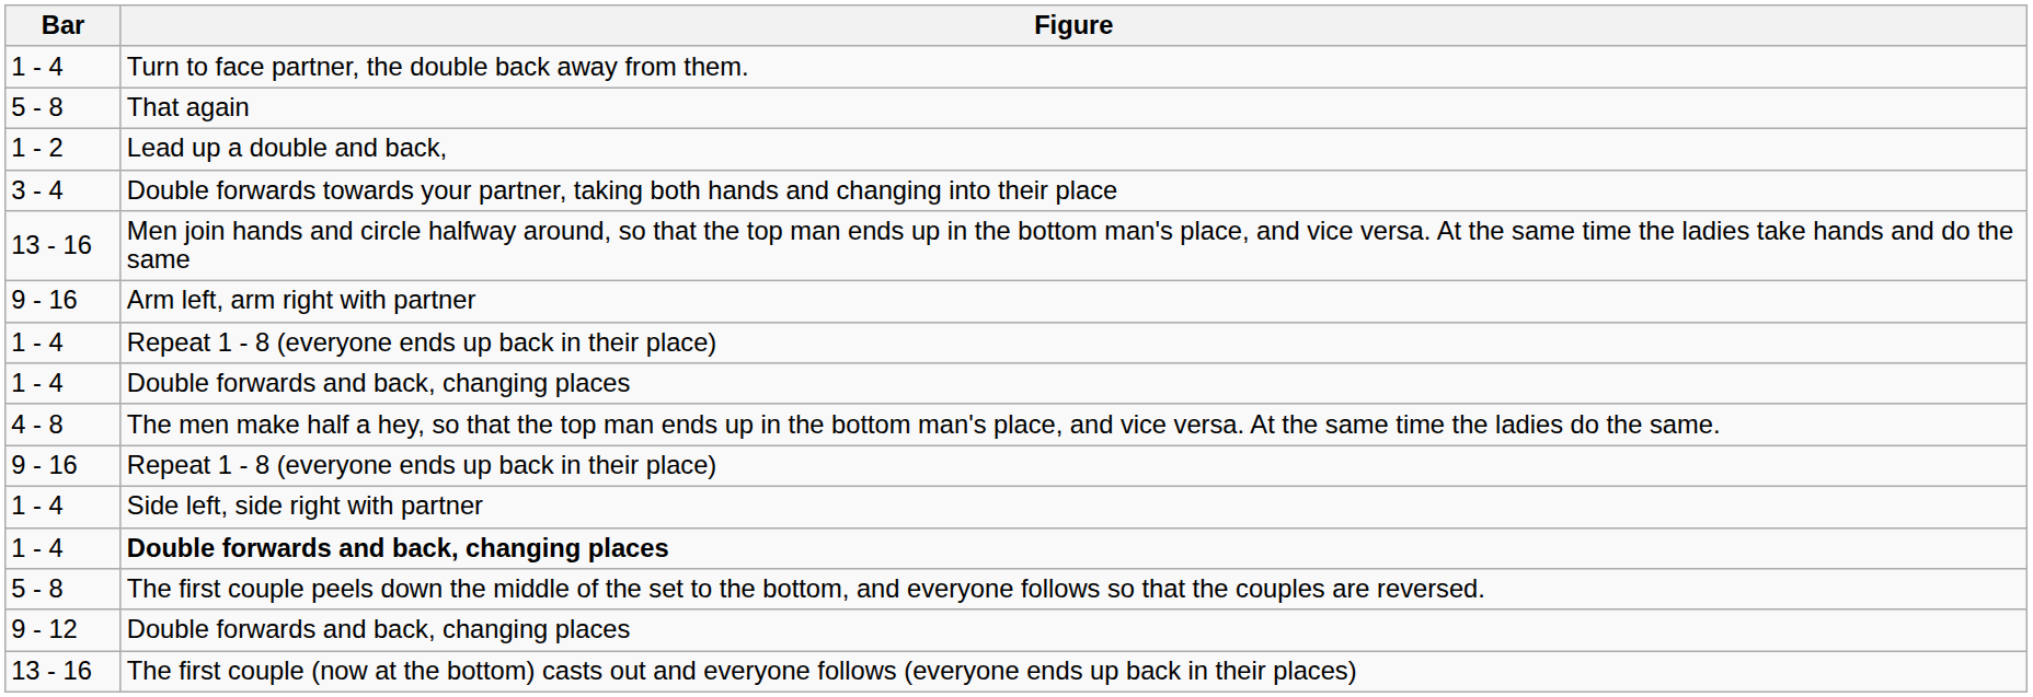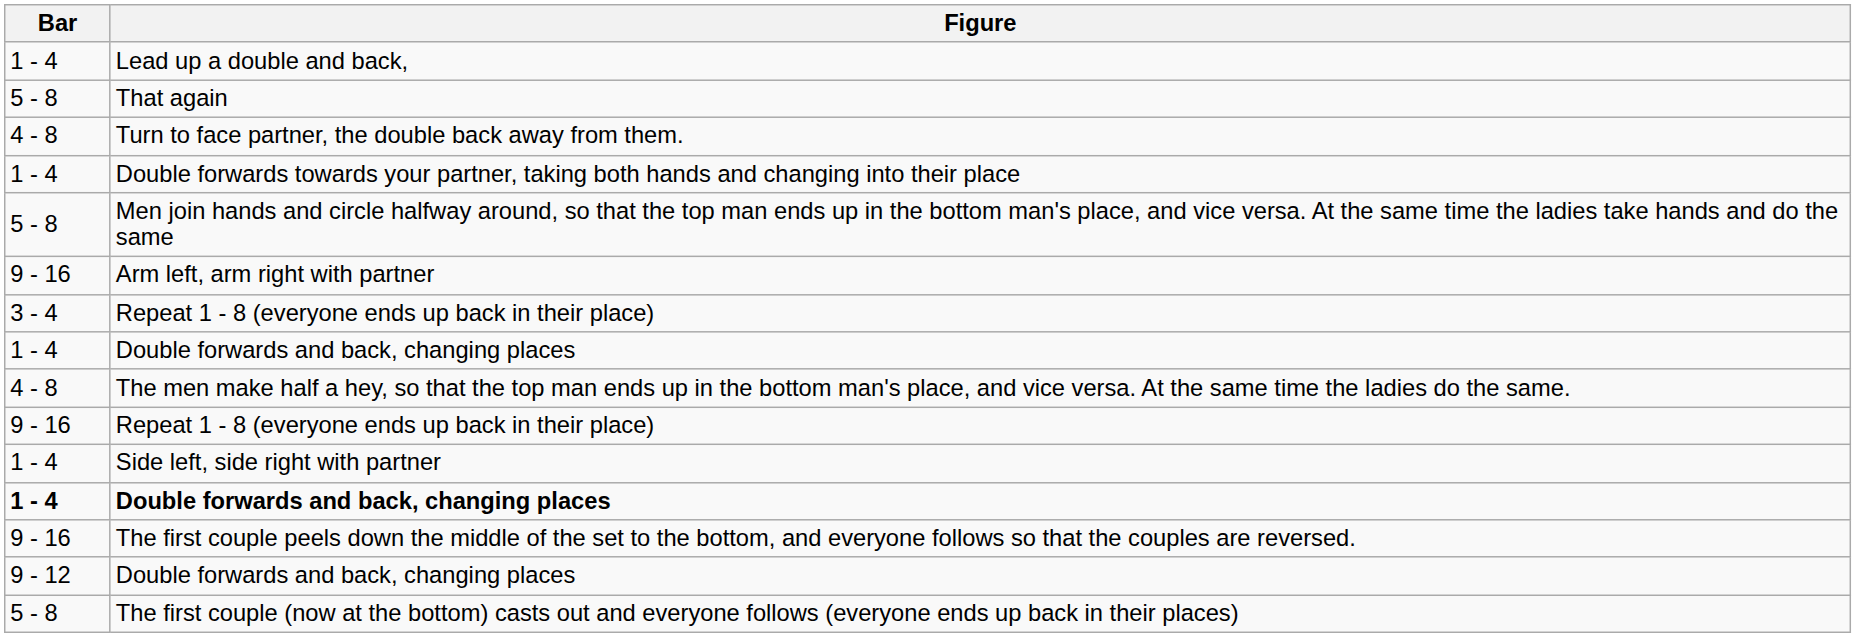row 2 | Figure: Turn to face partner, the double back away from them. -> Lead up a double and back,
row 4 | Bar: 1 - 2 -> 4 - 8
row 4 | Figure: Lead up a double and back, -> Turn to face partner, the double back away from them.
row 5 | Bar: 3 - 4 -> 1 - 4
row 6 | Bar: 13 - 16 -> 5 - 8
row 8 | Bar: 1 - 4 -> 3 - 4
row 13 | Bar: normal -> bold
row 14 | Bar: 5 - 8 -> 9 - 16
row 16 | Bar: 13 - 16 -> 5 - 8
